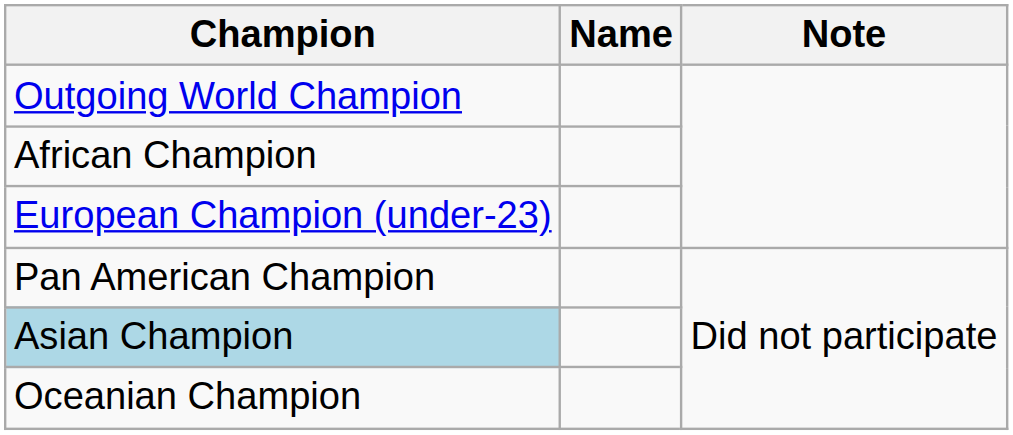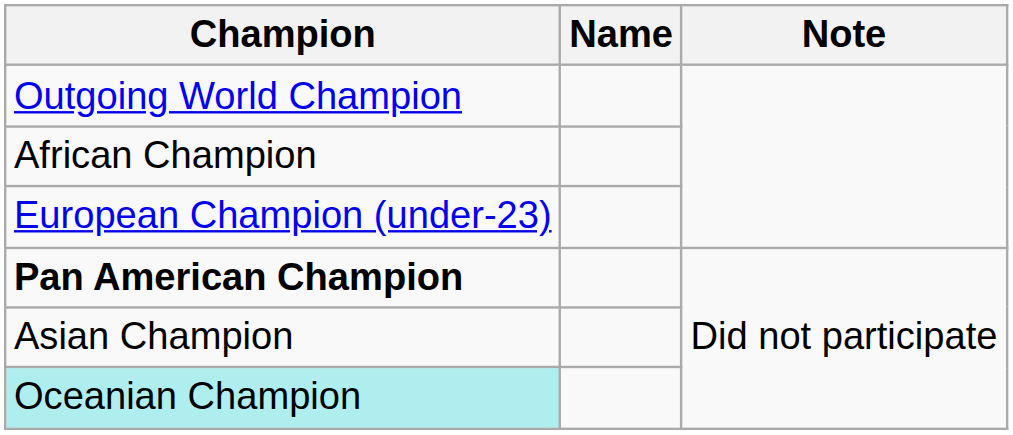Pan American Champion | Champion: normal -> bold
Asian Champion | Champion: lightblue background -> no background
Oceanian Champion | Champion: no background -> paleturquoise background
